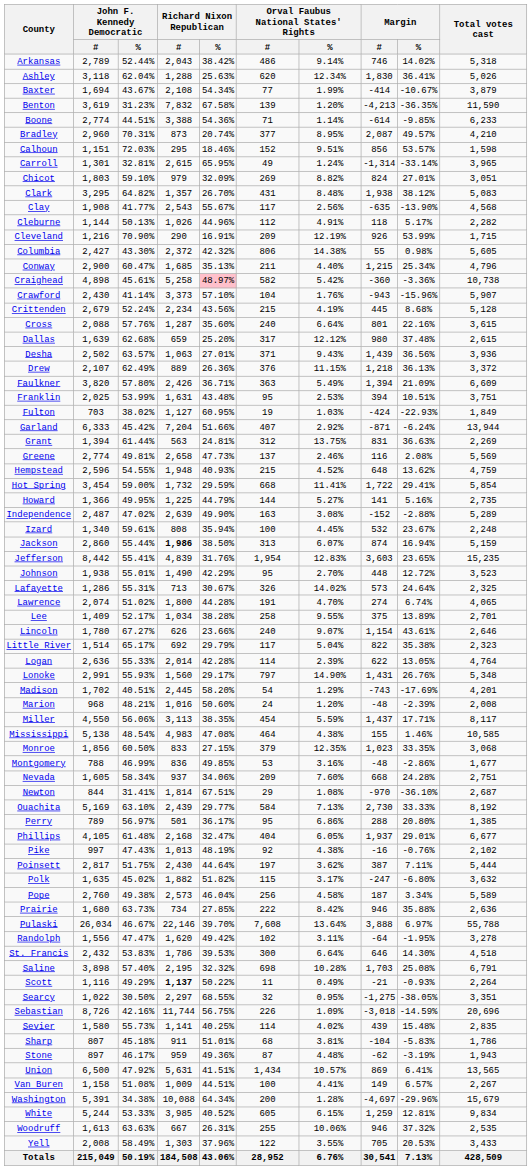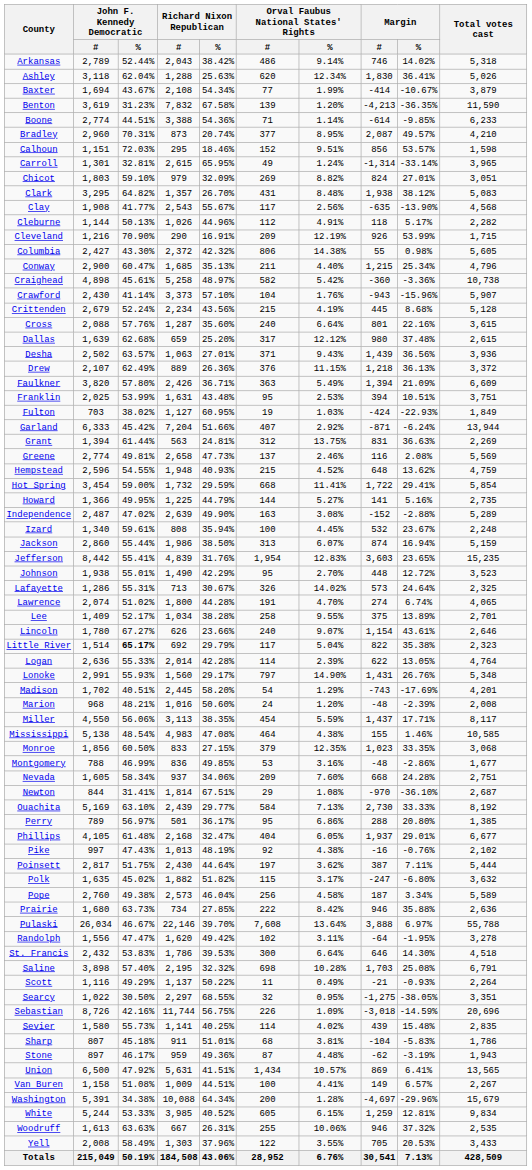Craighead | Richard Nixon Republican / %: pink background -> no background
Jackson | Richard Nixon Republican / #: bold -> normal
Little River | John F. Kennedy Democratic / %: normal -> bold
Scott | Richard Nixon Republican / #: bold -> normal
